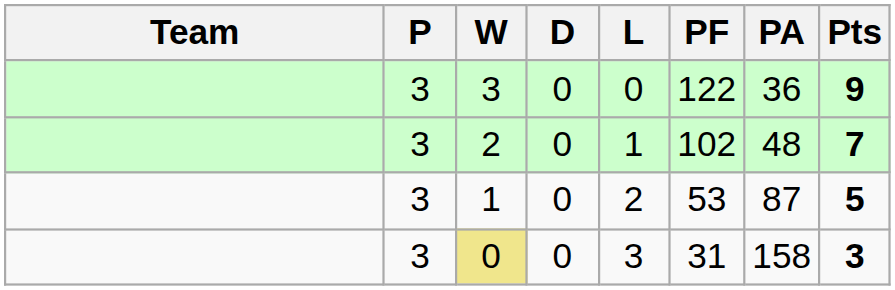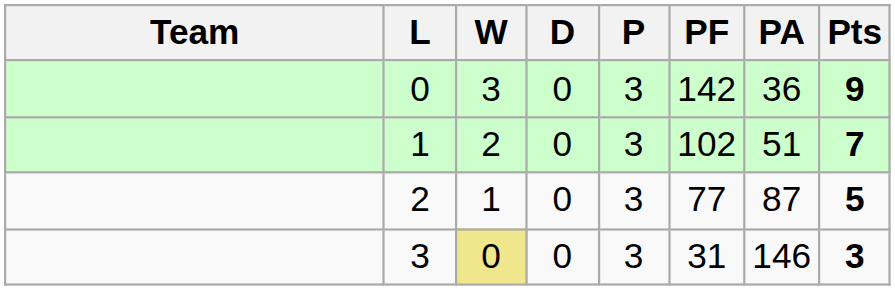columns swapped: P <-> L
row 2 | PF: 122 -> 142
row 3 | PA: 48 -> 51
row 4 | PF: 53 -> 77
row 5 | PA: 158 -> 146
